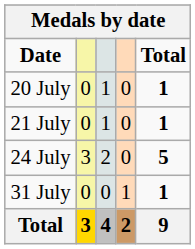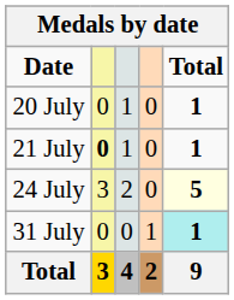21 July | column 2: normal -> bold
24 July | Total: no background -> lightyellow background
31 July | Total: no background -> paleturquoise background
